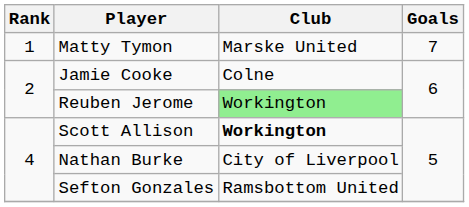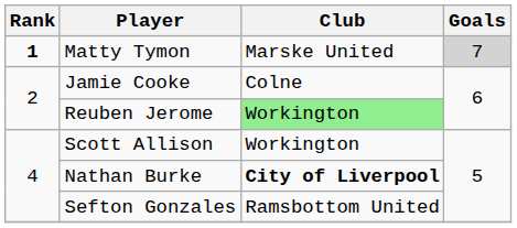Matty Tymon | Rank: normal -> bold
Matty Tymon | Goals: no background -> lightgrey background
Scott Allison | Club: bold -> normal
Nathan Burke | Club: normal -> bold
